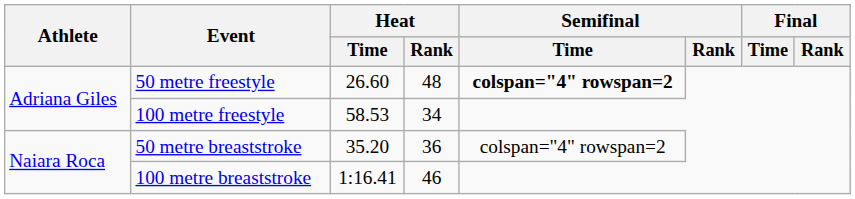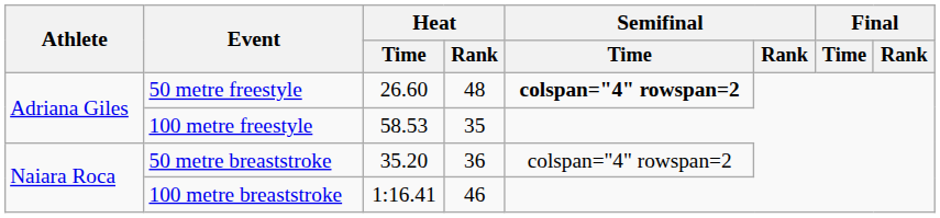100 metre freestyle | Heat / Rank: 34 -> 35
